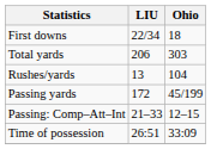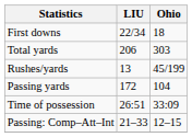Rushes/yards | Ohio: 104 -> 45/199
Passing yards | Ohio: 45/199 -> 104
rows swapped: Passing: Comp–Att–Int <-> Time of possession
